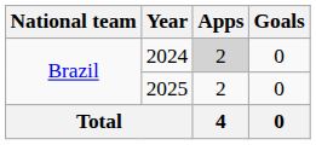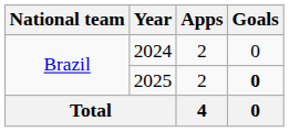2024 | Apps: lightgrey background -> no background
2025 | Goals: normal -> bold
